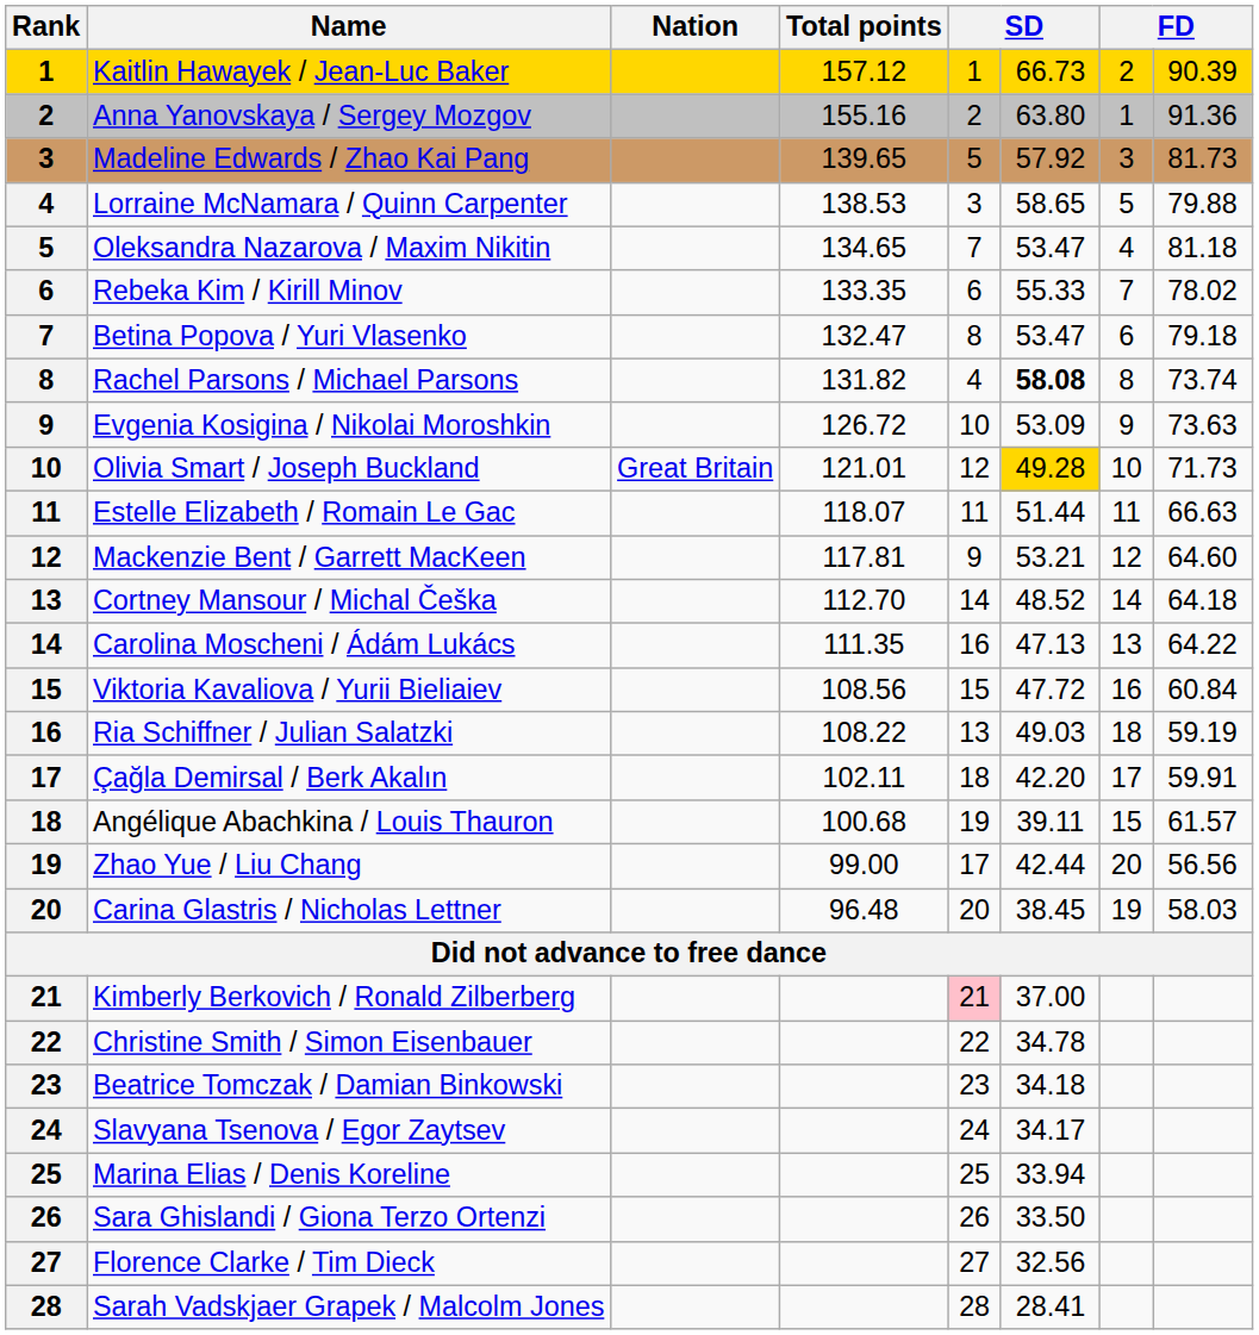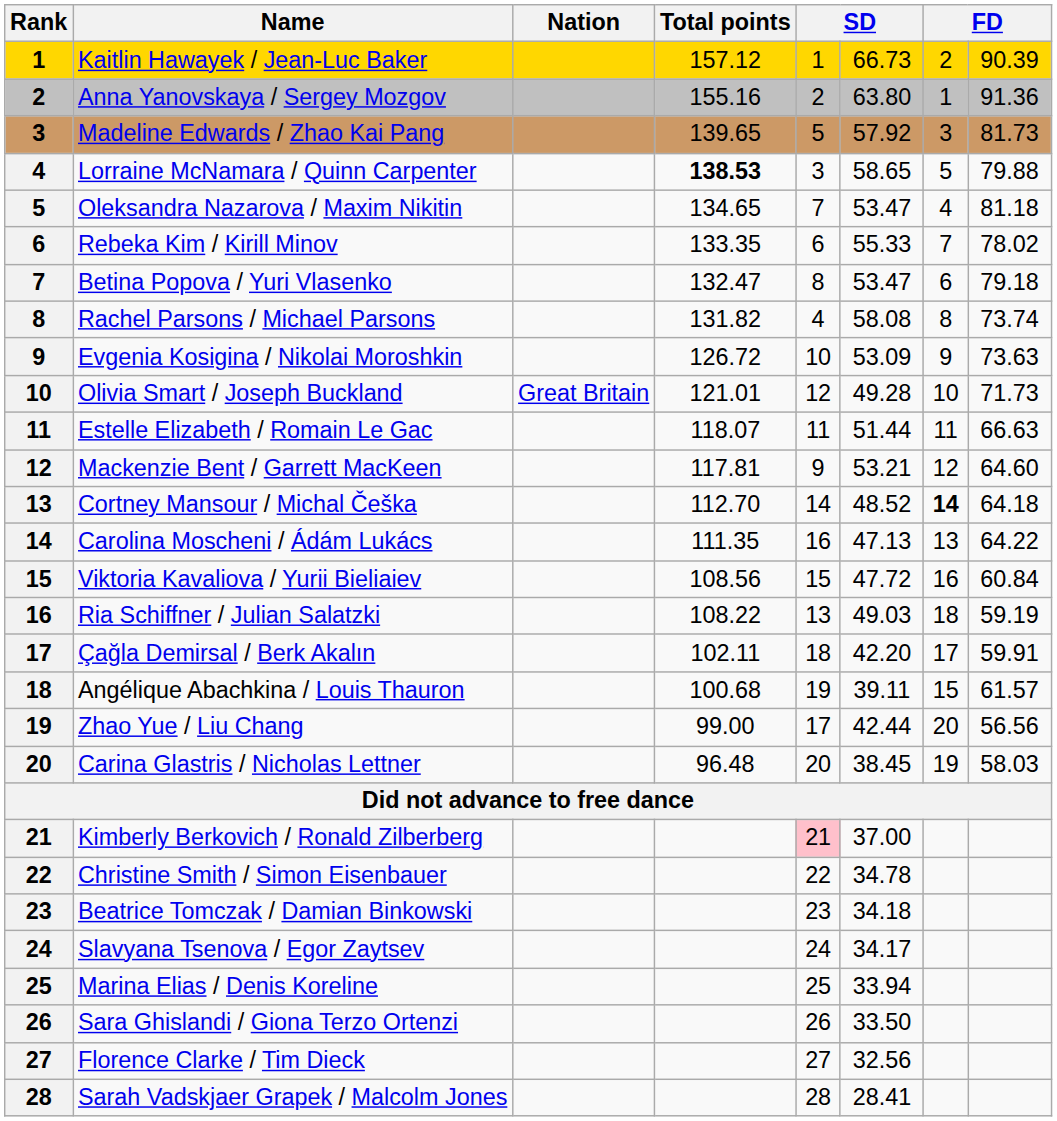Lorraine McNamara / Quinn Carpenter | Total points: normal -> bold
Rachel Parsons / Michael Parsons | column 6: bold -> normal
Olivia Smart / Joseph Buckland | column 6: gold background -> no background
Cortney Mansour / Michal Češka | column 7: normal -> bold
